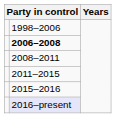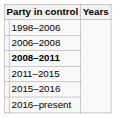2006–2008 | column 2: bold -> normal
2008–2011 | column 2: normal -> bold
2016–present | column 2: lavender background -> no background
